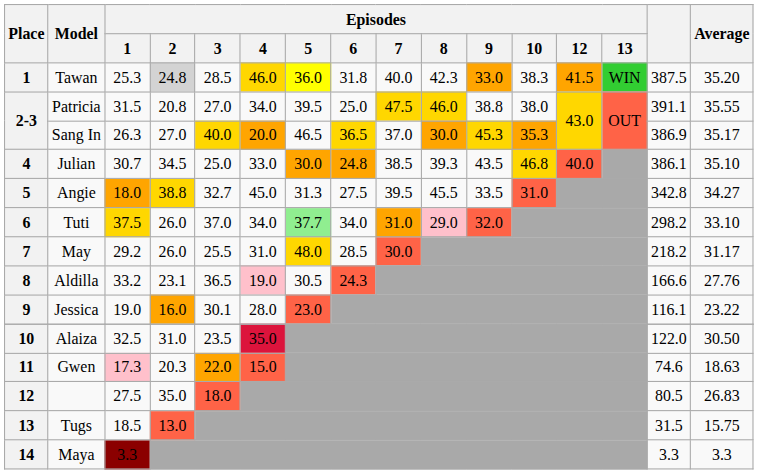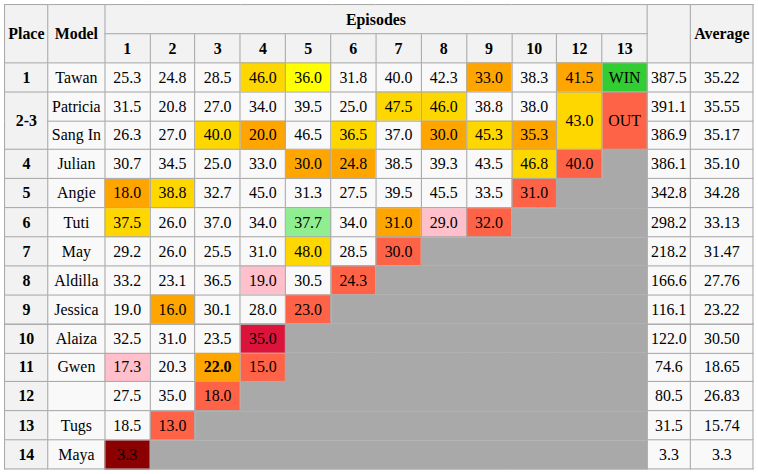Tawan | Episodes / 2: lightgrey background -> no background
Tawan | Average: 35.20 -> 35.22
Angie | Average: 34.27 -> 34.28
Tuti | Average: 33.10 -> 33.13
May | Average: 31.17 -> 31.47
Gwen | Episodes / 3: normal -> bold
Gwen | Average: 18.63 -> 18.65
Tugs | Average: 15.75 -> 15.74
